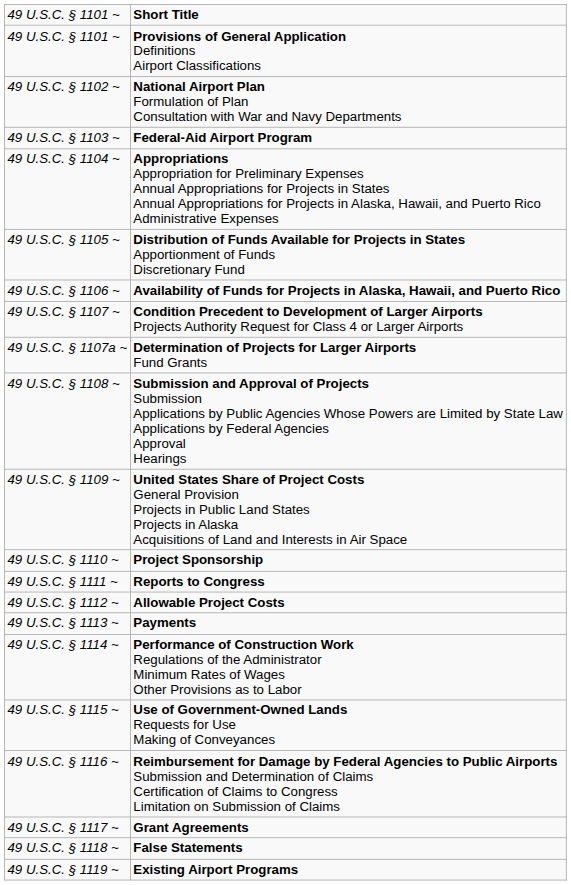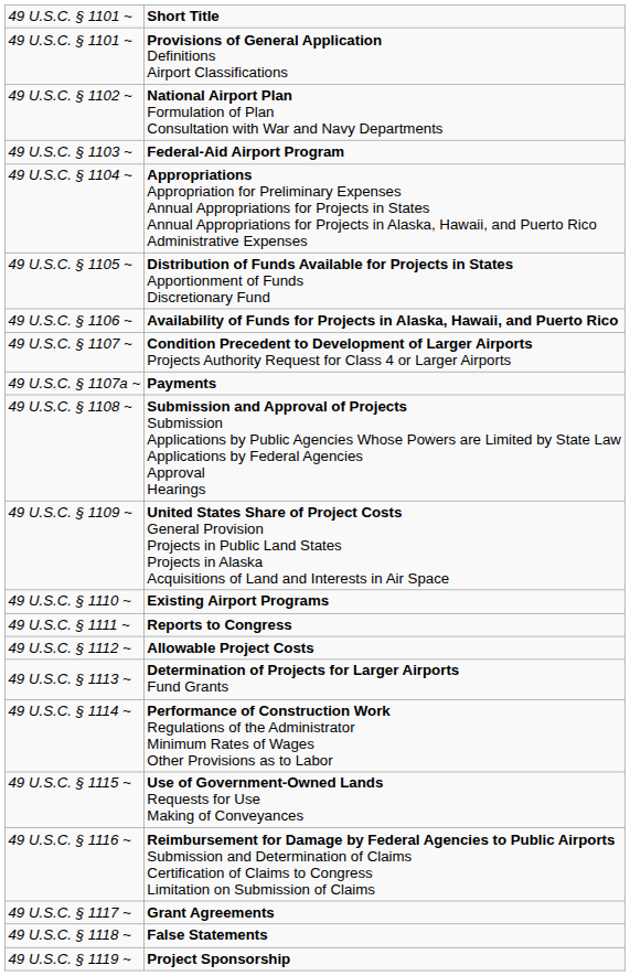row 9 | column 2: Determination of Projects for Larger Airports Fund Grants -> Payments
row 12 | column 2: Project Sponsorship -> Existing Airport Programs
row 15 | column 2: Payments -> Determination of Projects for Larger Airports Fund Grants
row 21 | column 2: Existing Airport Programs -> Project Sponsorship
